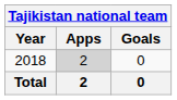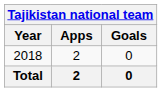2018 | Apps: lightgrey background -> no background
